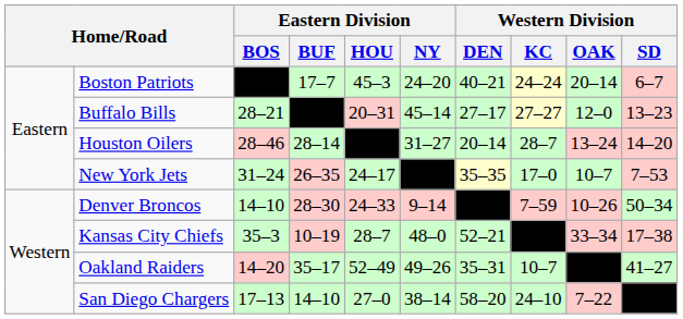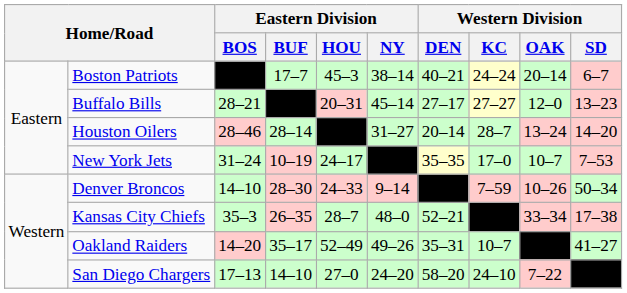Boston Patriots | Eastern Division / NY: 24–20 -> 38–14
New York Jets | Eastern Division / BUF: 26–35 -> 10–19
Kansas City Chiefs | Eastern Division / BUF: 10–19 -> 26–35
San Diego Chargers | Eastern Division / NY: 38–14 -> 24–20
